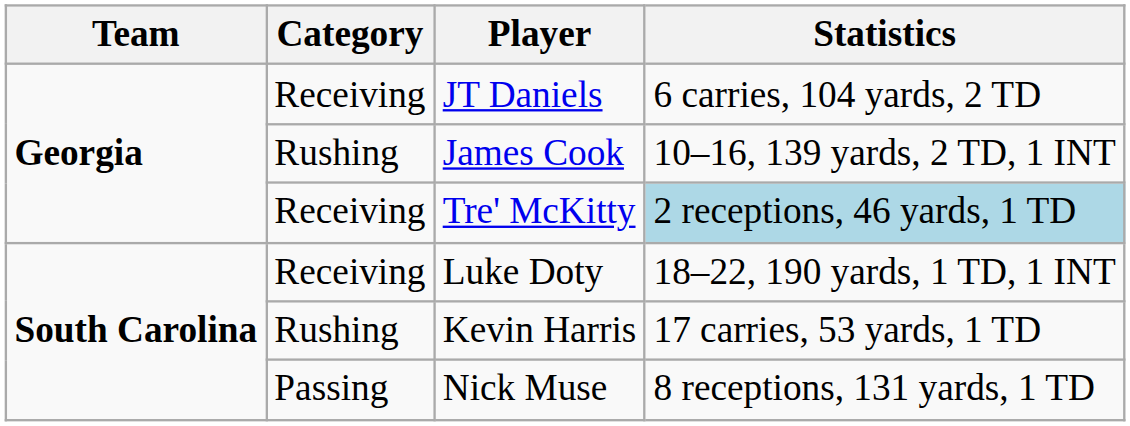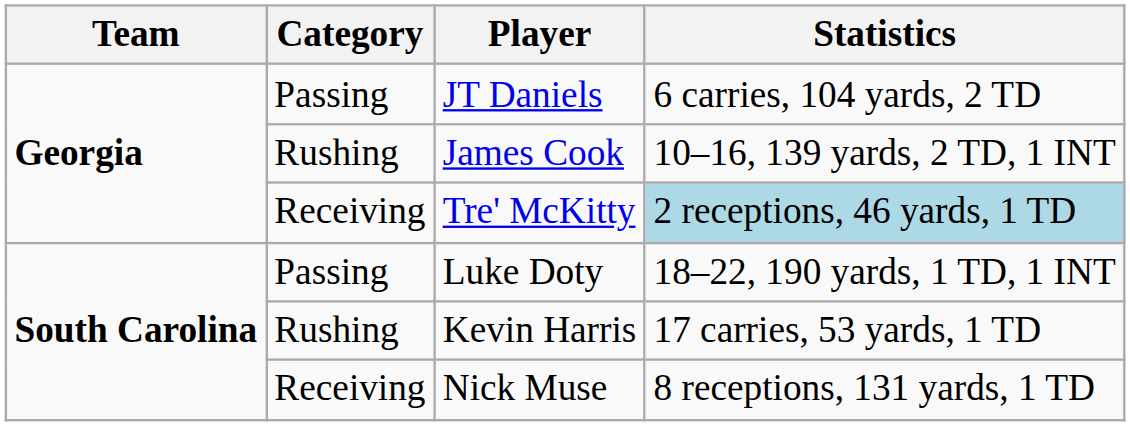JT Daniels | Category: Receiving -> Passing
Luke Doty | Category: Receiving -> Passing
Nick Muse | Category: Passing -> Receiving
